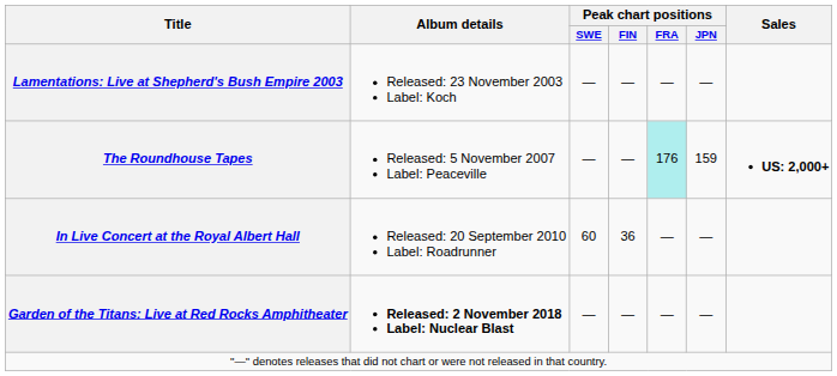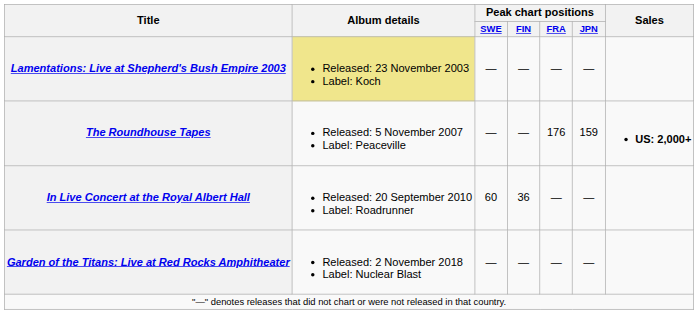Lamentations: Live at Shepherd's Bush Empire 2003 | Album details: no background -> khaki background
The Roundhouse Tapes | Peak chart positions / FRA: paleturquoise background -> no background
Garden of the Titans: Live at Red Rocks Amphitheater | Album details: bold -> normal
